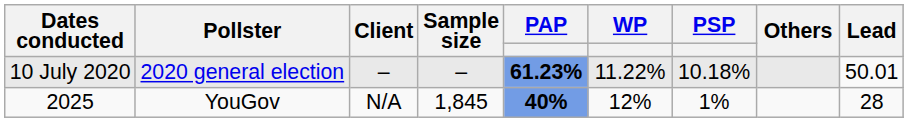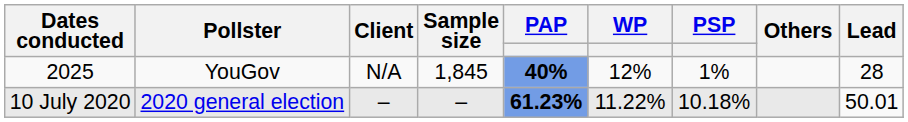rows swapped: 2025 <-> 10 July 2020
